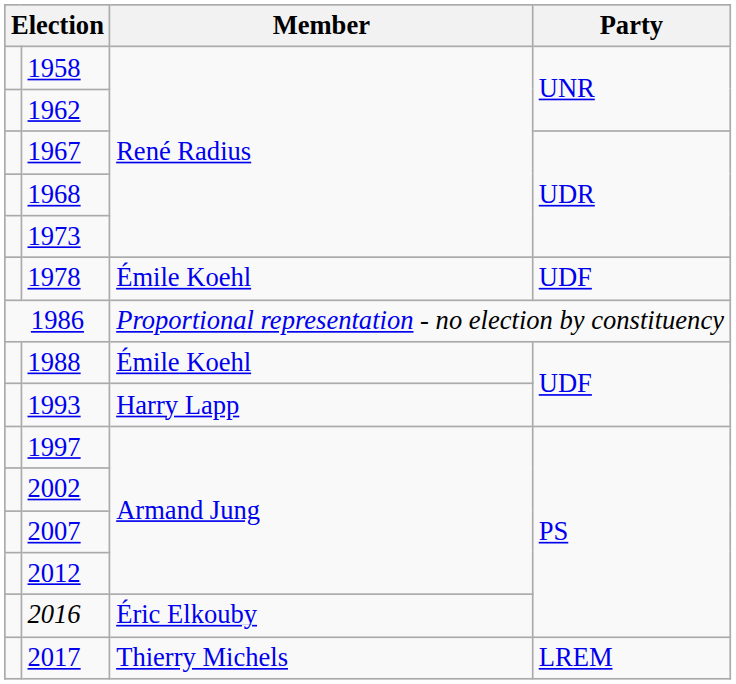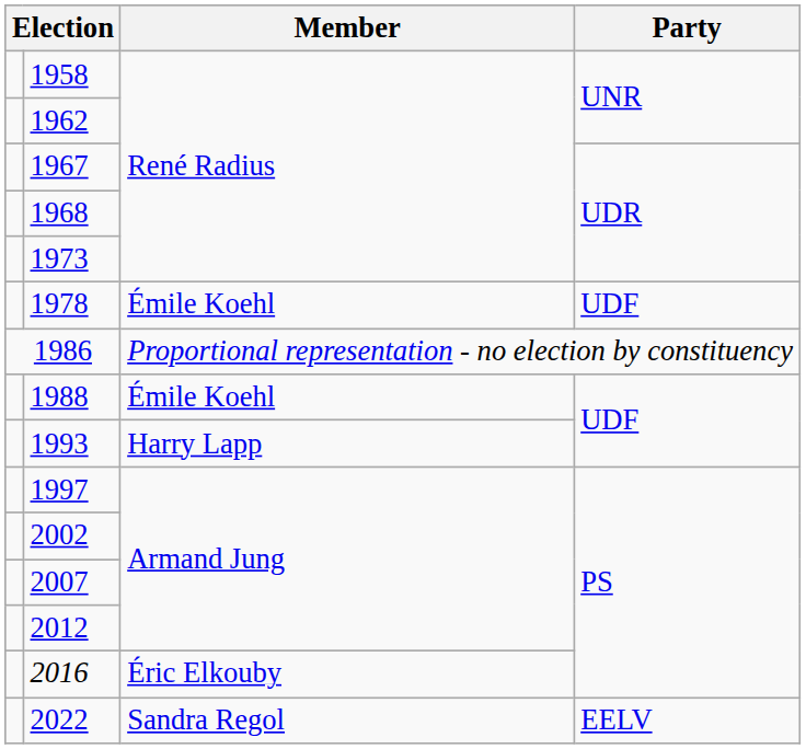- row: 2017 | Thierry Michels | LREM
+ row: 2022 | Sandra Regol | EELV
